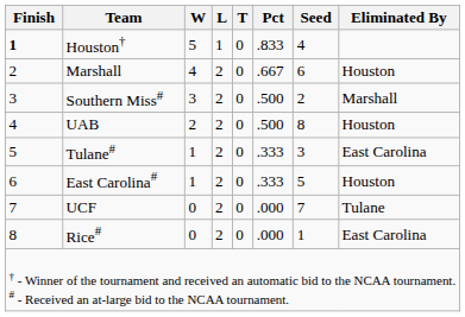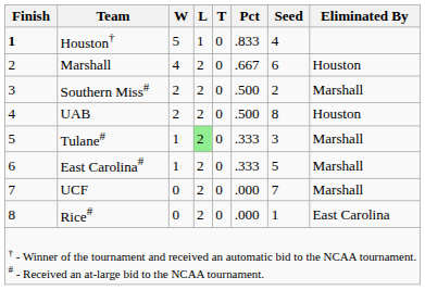Southern Miss# | W: 3 -> 2
Tulane# | L: no background -> lightgreen background
Tulane# | Eliminated By: East Carolina -> Marshall
East Carolina# | Eliminated By: Houston -> Marshall
UCF | Eliminated By: Tulane -> Marshall
